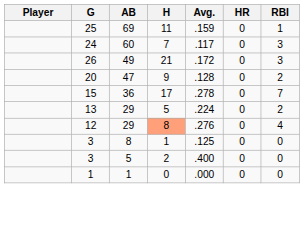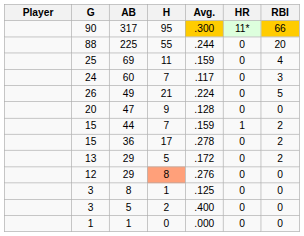+ row: 90 | 317 | 95 | .300 | 11* | 66
+ row: 88 | 225 | 55 | .244 | 0 | 20
69 | RBI: 1 -> 4
49 | Avg.: .172 -> .224
49 | RBI: 3 -> 5
47 | RBI: 2 -> 0
+ row: 15 | 44 | 7 | .159 | 1 | 2
36 | RBI: 7 -> 2
13 / 29 | Avg.: .224 -> .172
12 / 29 | RBI: 4 -> 0
